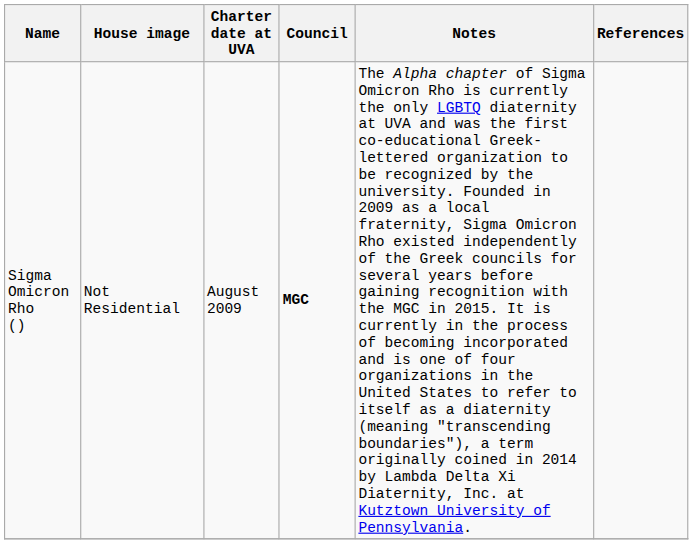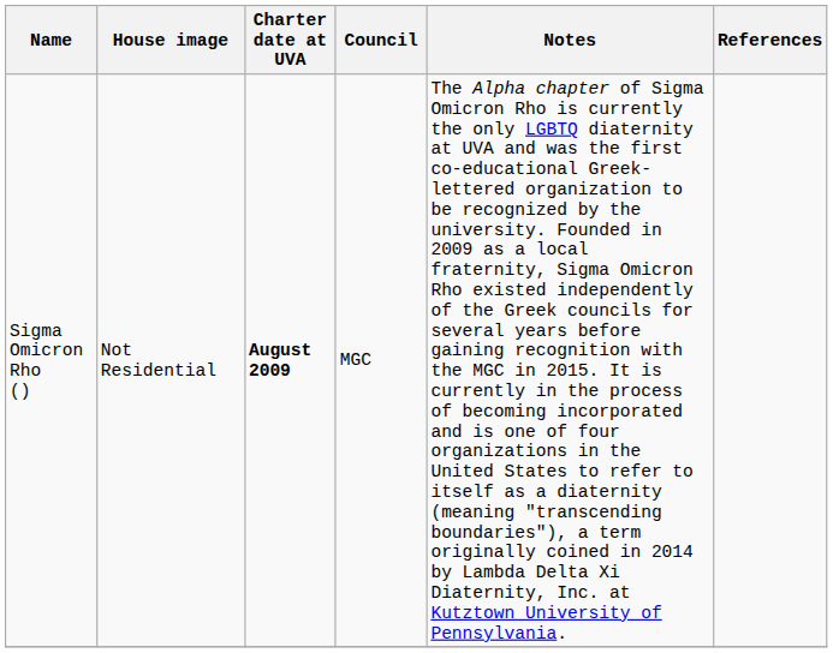Sigma Omicron Rho () | Charter date at UVA: normal -> bold
Sigma Omicron Rho () | Council: bold -> normal
